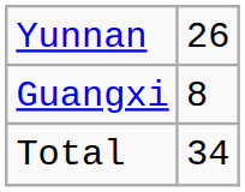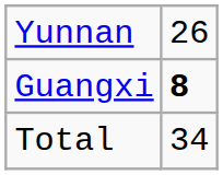Guangxi | column 2: normal -> bold
